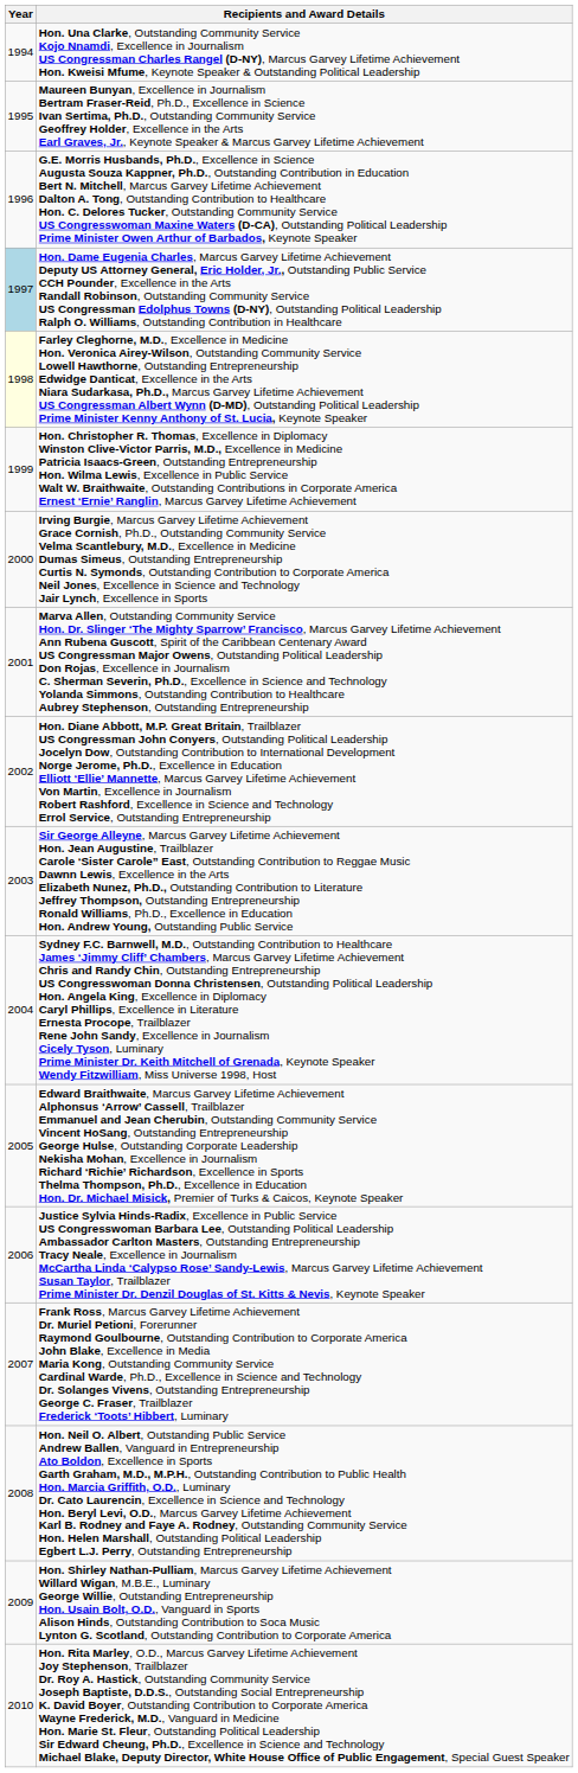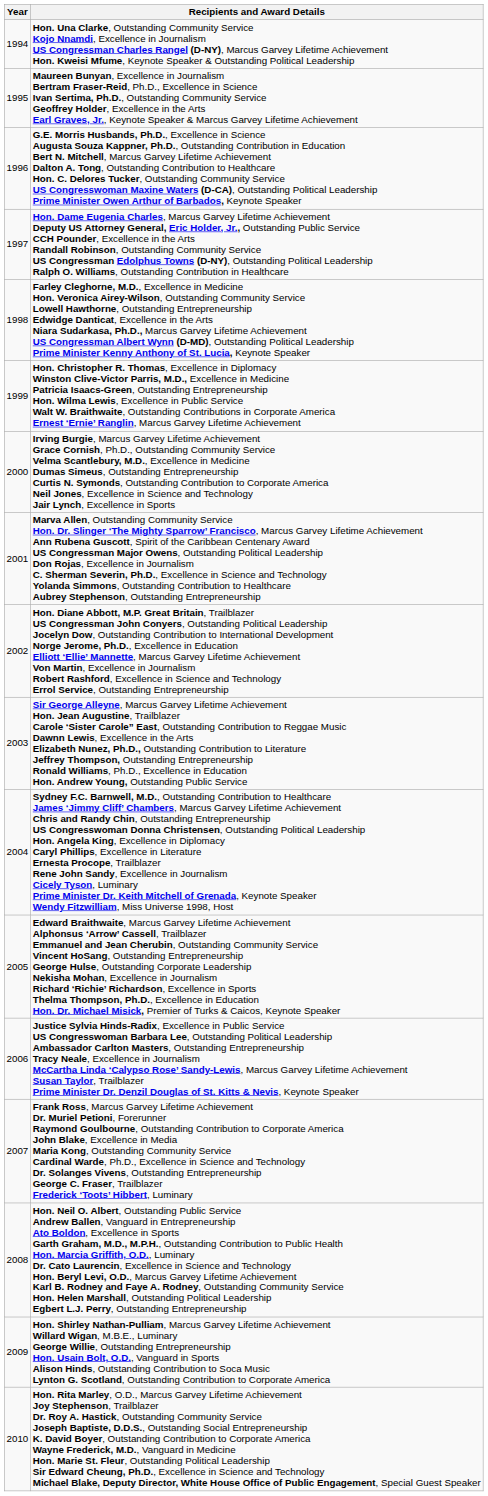row 5 | Year: lightblue background -> no background
row 6 | Year: lightyellow background -> no background
